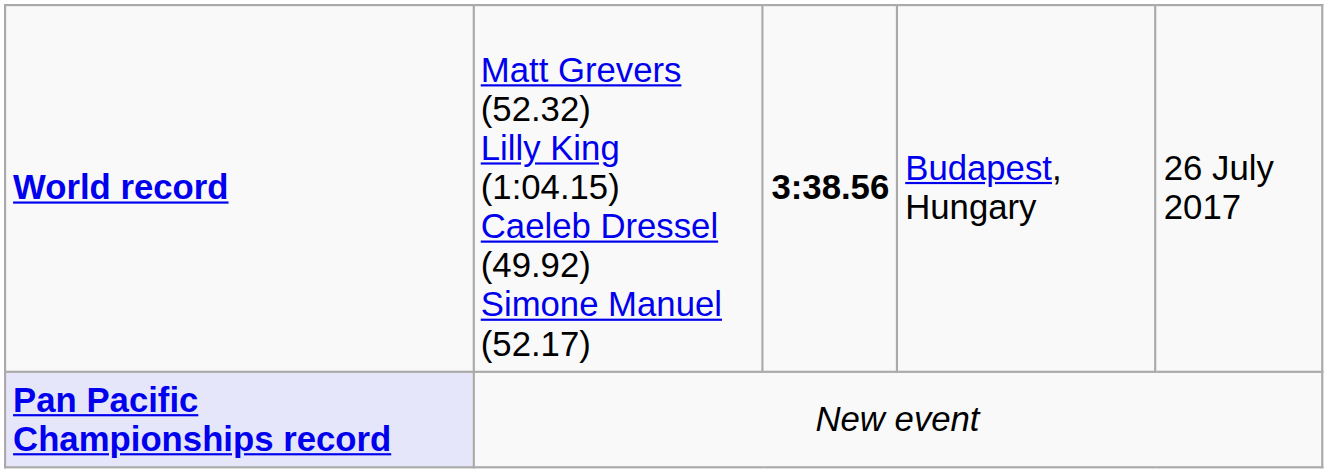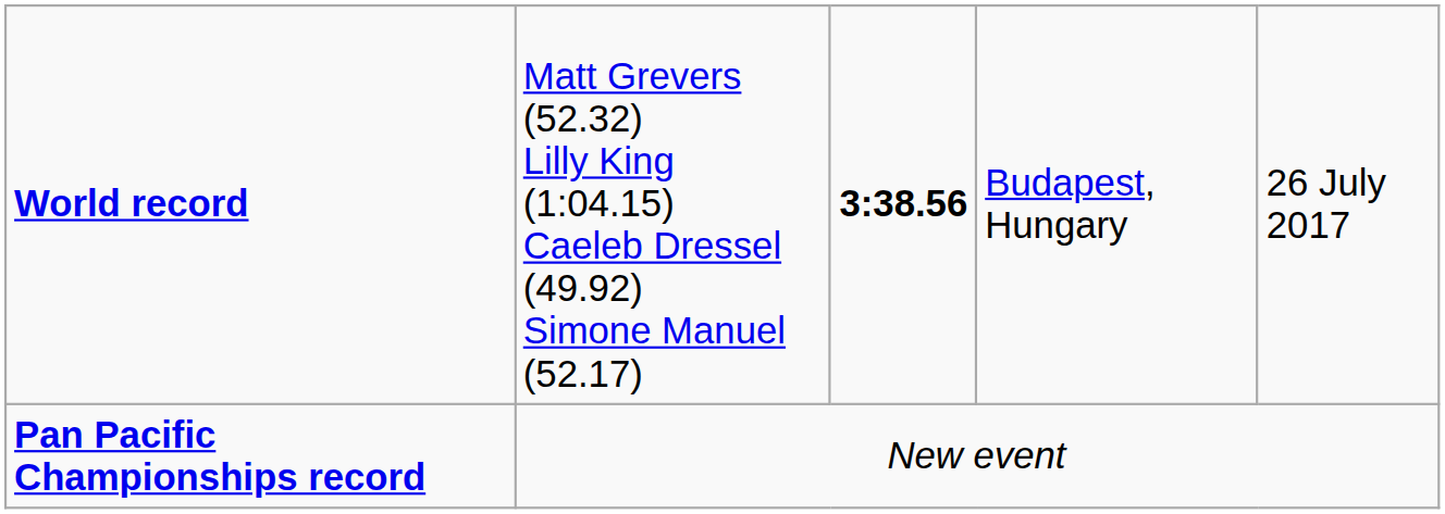Pan Pacific Championships record | column 1: lavender background -> no background
